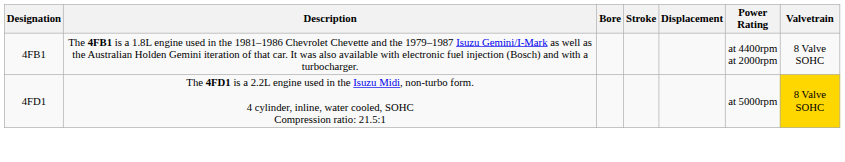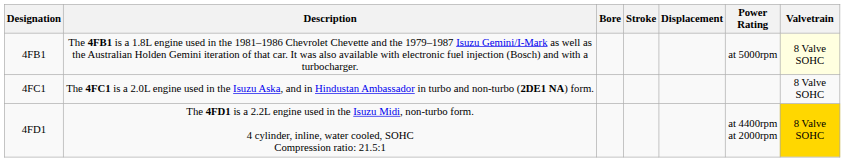4FB1 | Power Rating: at 4400rpm at 2000rpm -> at 5000rpm
4FB1 | Valvetrain: no background -> lightyellow background
+ row: 4FC1 | The 4FC1 is a 2.0L engine used in the Isuzu Aska, and in Hindustan Ambassador in turbo and non-turbo (2DE1 NA) form. | 8 Valve SOHC
4FD1 | Power Rating: at 5000rpm -> at 4400rpm at 2000rpm
